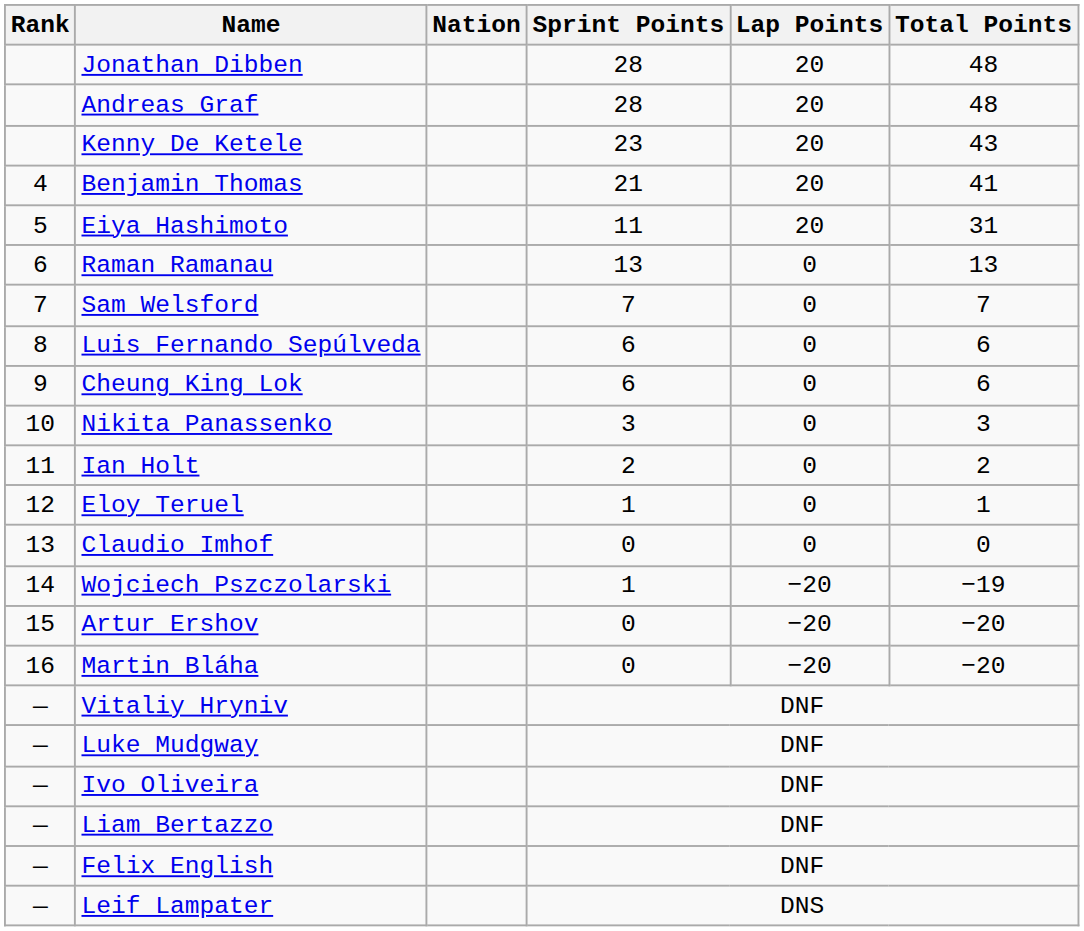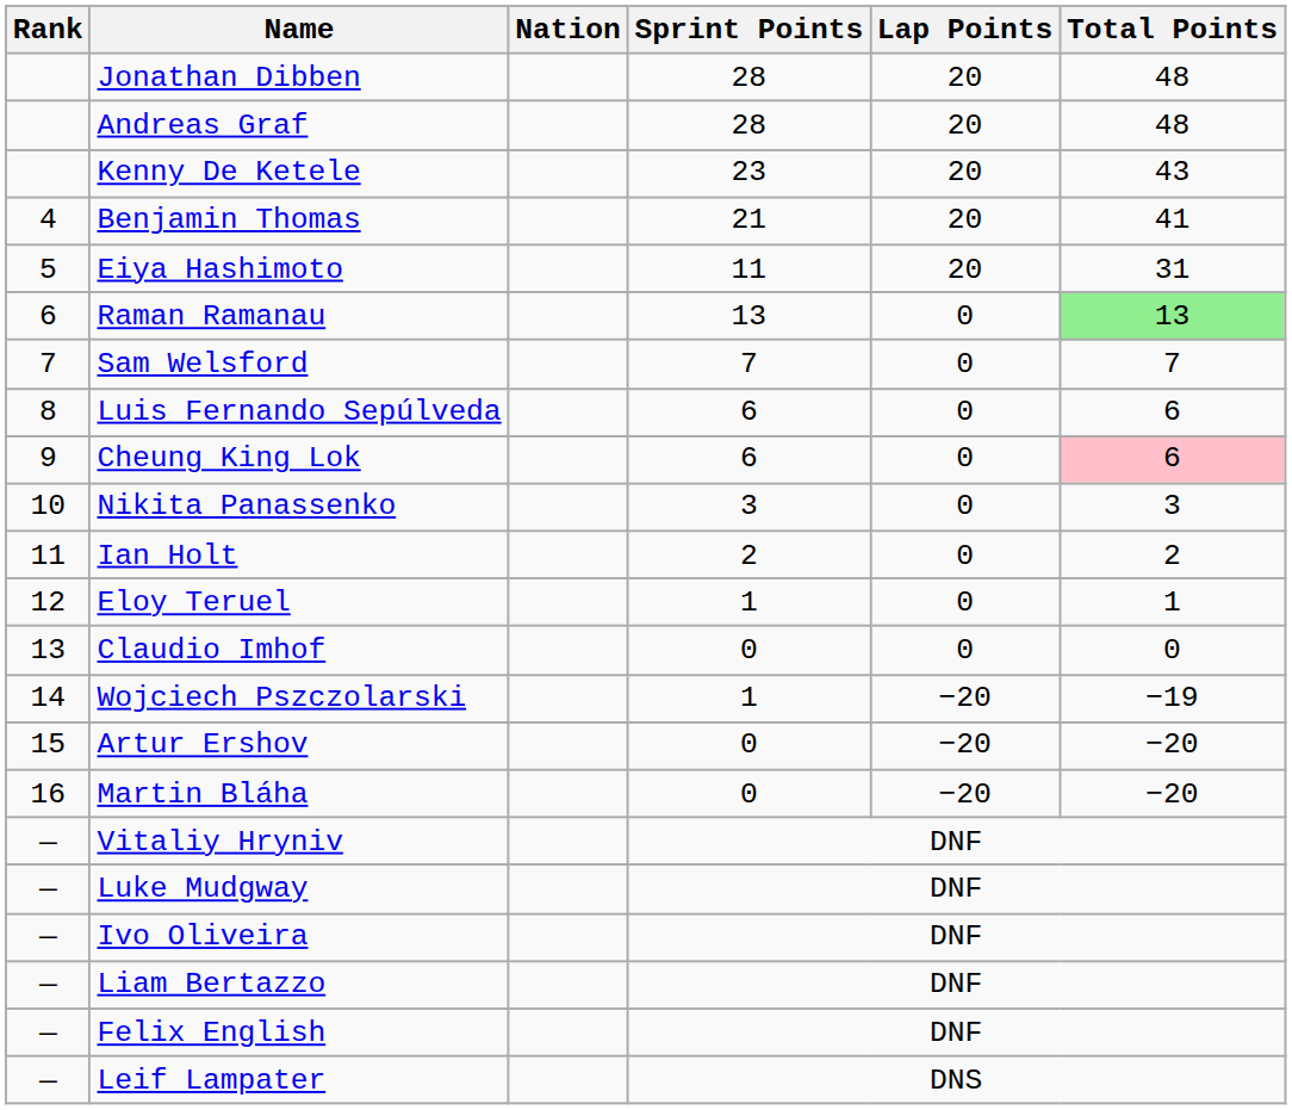Raman Ramanau | Total Points: no background -> lightgreen background
Cheung King Lok | Total Points: no background -> pink background
